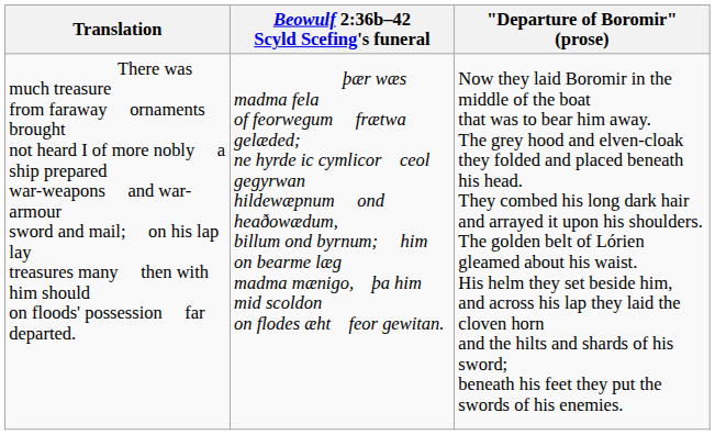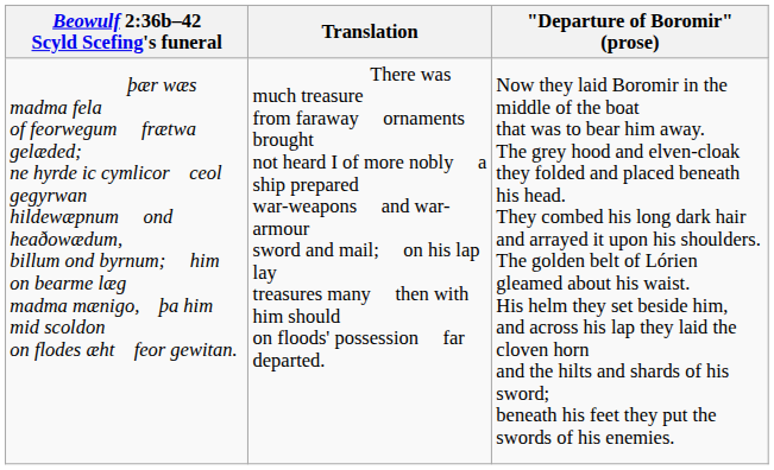columns swapped: Beowulf 2:36b–42 Scyld Scefing's funeral <-> Translation
